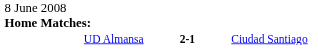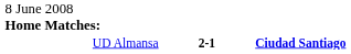UD Almansa | column 3: normal -> bold
